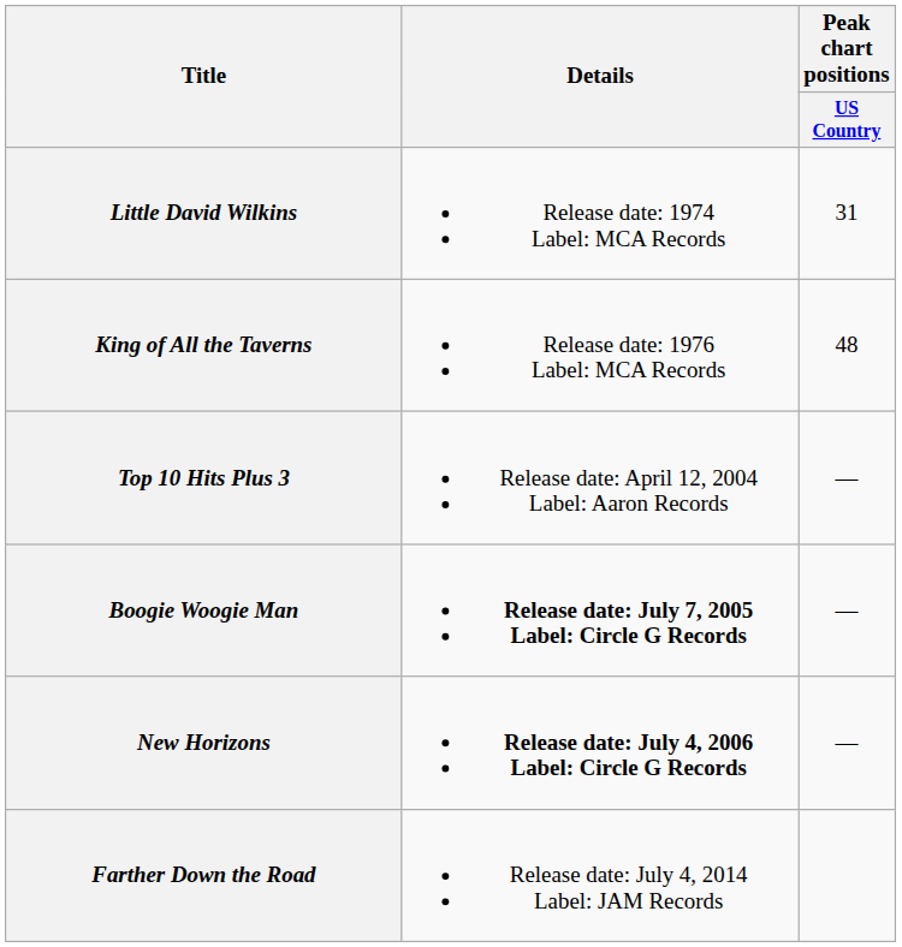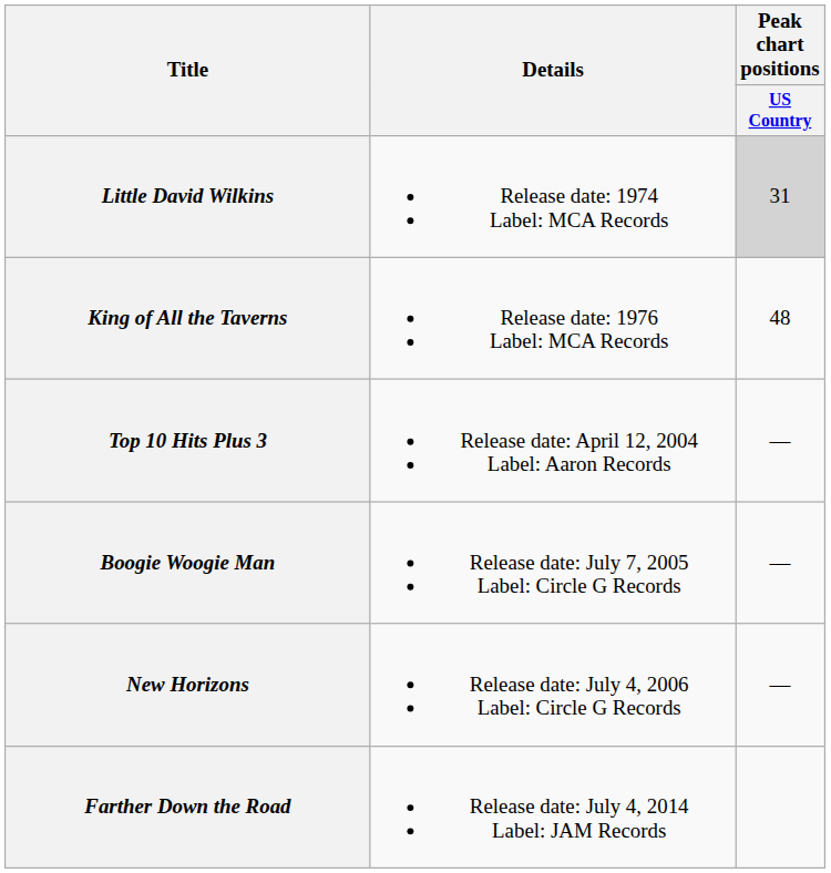Little David Wilkins | Peak chart positions / US Country: no background -> lightgrey background
Boogie Woogie Man | Details: bold -> normal
New Horizons | Details: bold -> normal
